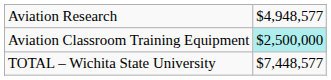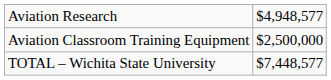Aviation Classroom Training Equipment | column 2: paleturquoise background -> no background
